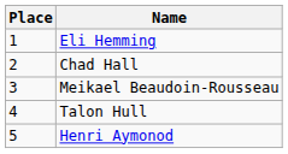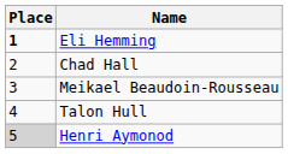Eli Hemming | Place: normal -> bold
Henri Aymonod | Place: no background -> lightgrey background
